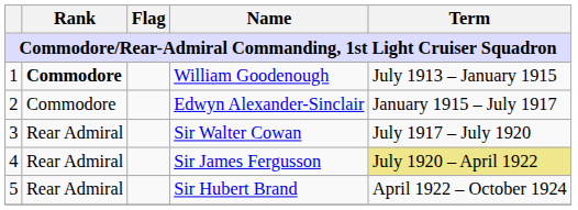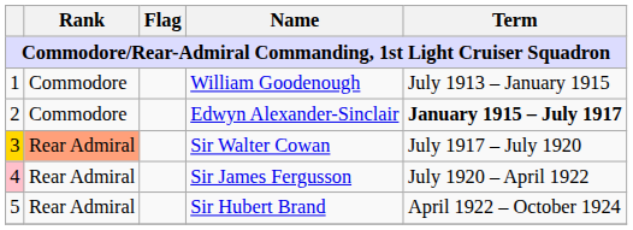William Goodenough | Rank: bold -> normal
Edwyn Alexander-Sinclair | Term: normal -> bold
Sir Walter Cowan | column 1: no background -> gold background
Sir Walter Cowan | Rank: no background -> lightsalmon background
Sir James Fergusson | column 1: no background -> pink background
Sir James Fergusson | Term: khaki background -> no background
